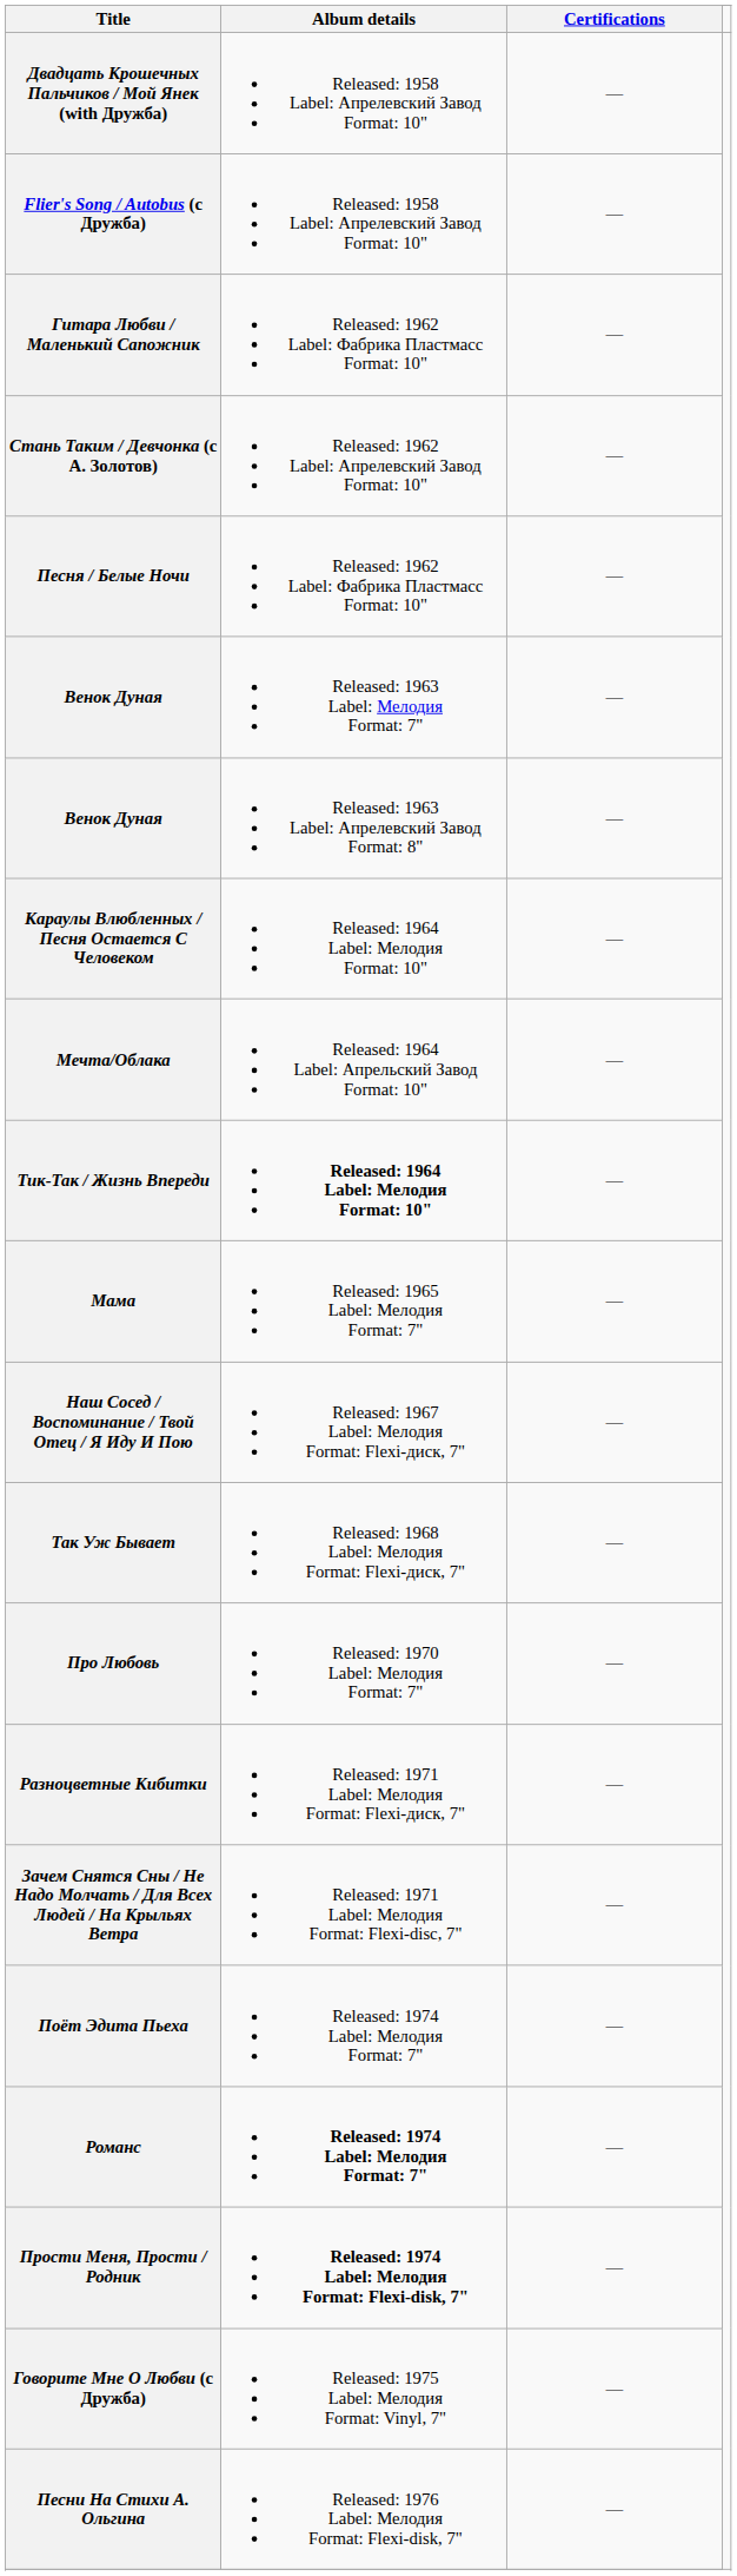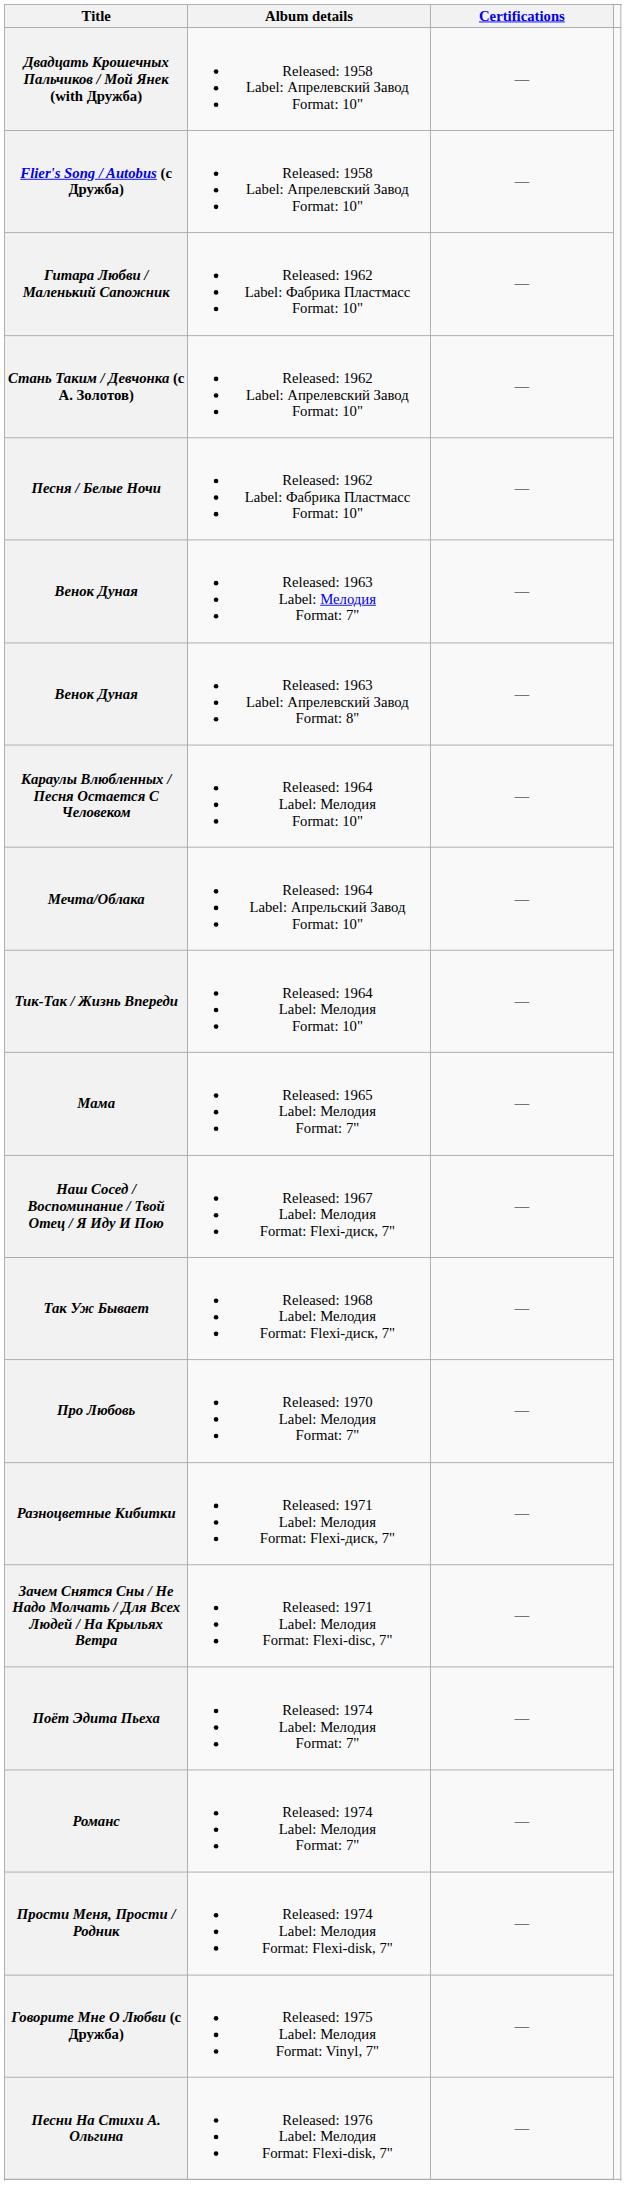Тик-Так / Жизнь Впереди | Album details: bold -> normal
Романс | Album details: bold -> normal
Прости Меня, Прости / Родник | Album details: bold -> normal
